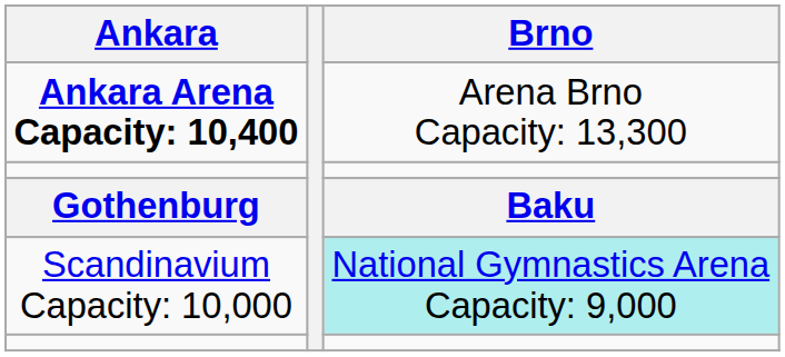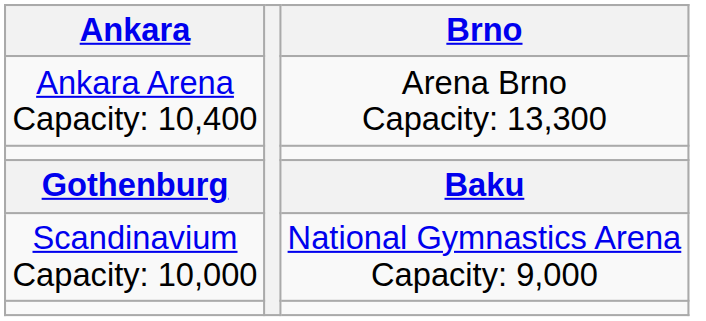Ankara Arena Capacity: 10,400 | Ankara: bold -> normal
Scandinavium Capacity: 10,000 | Brno: paleturquoise background -> no background
